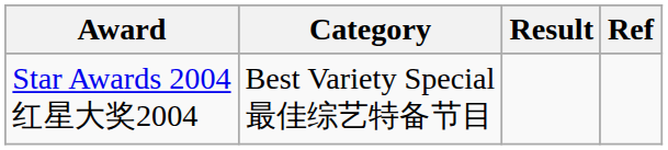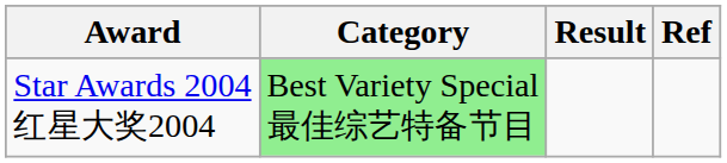Star Awards 2004 红星大奖2004 | Category: no background -> lightgreen background
